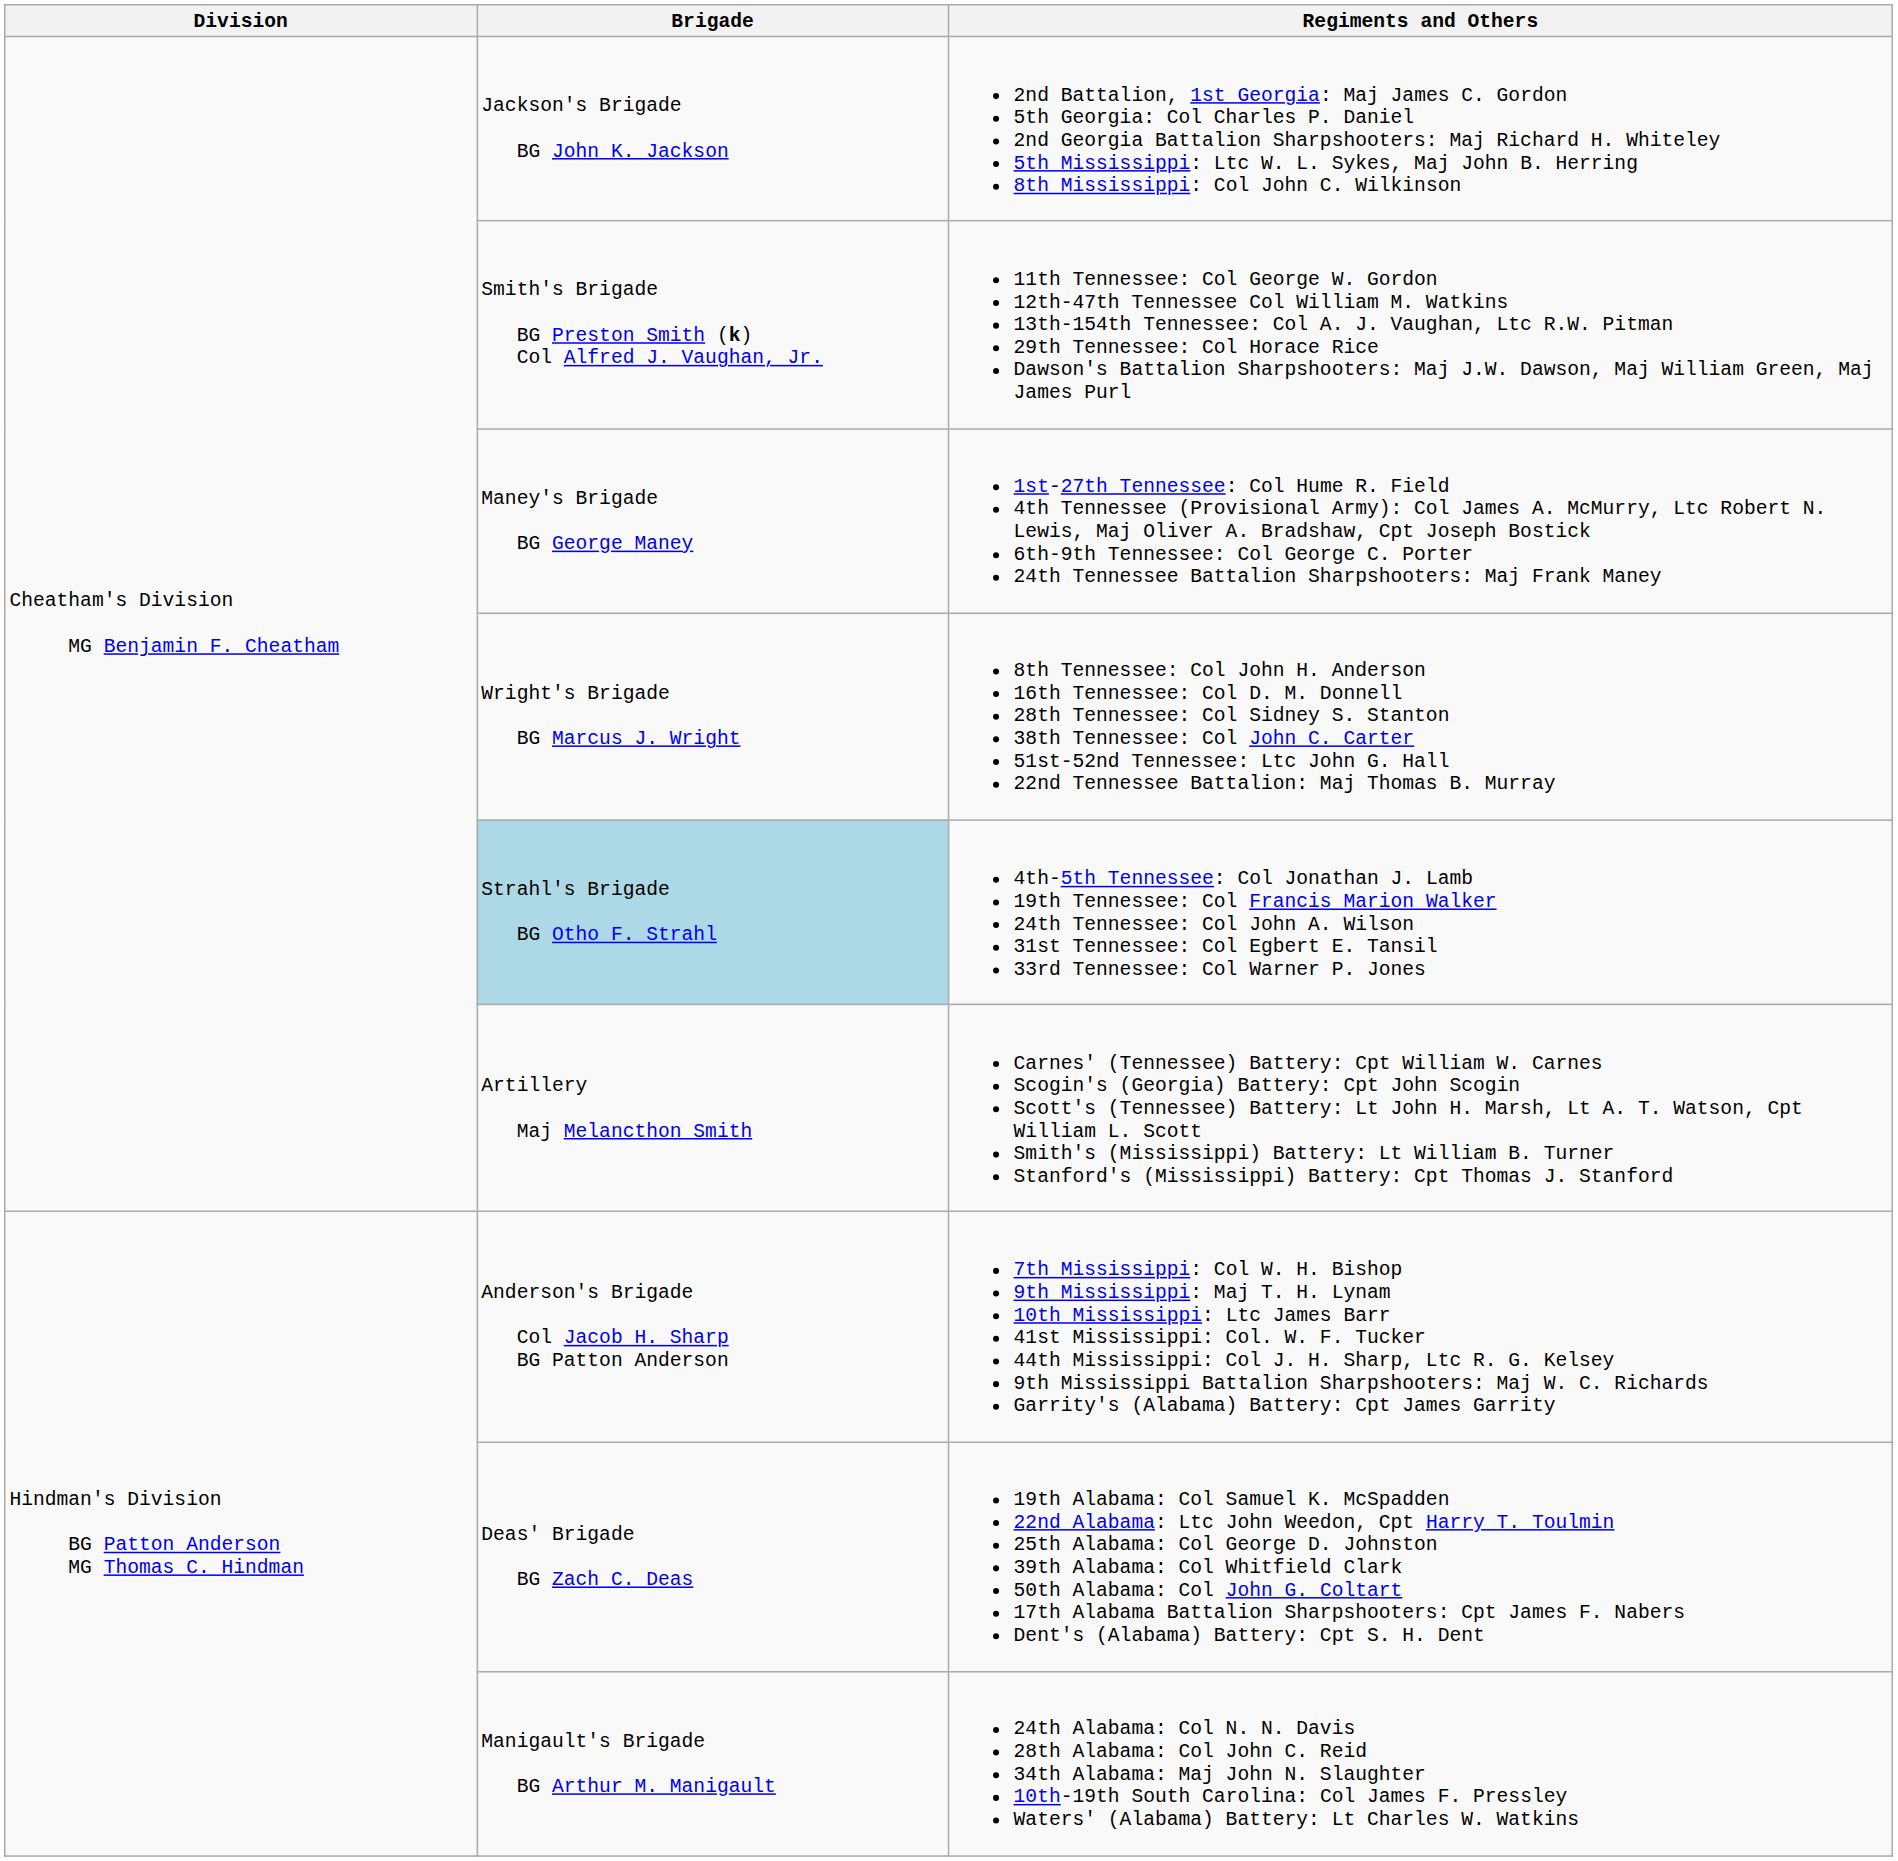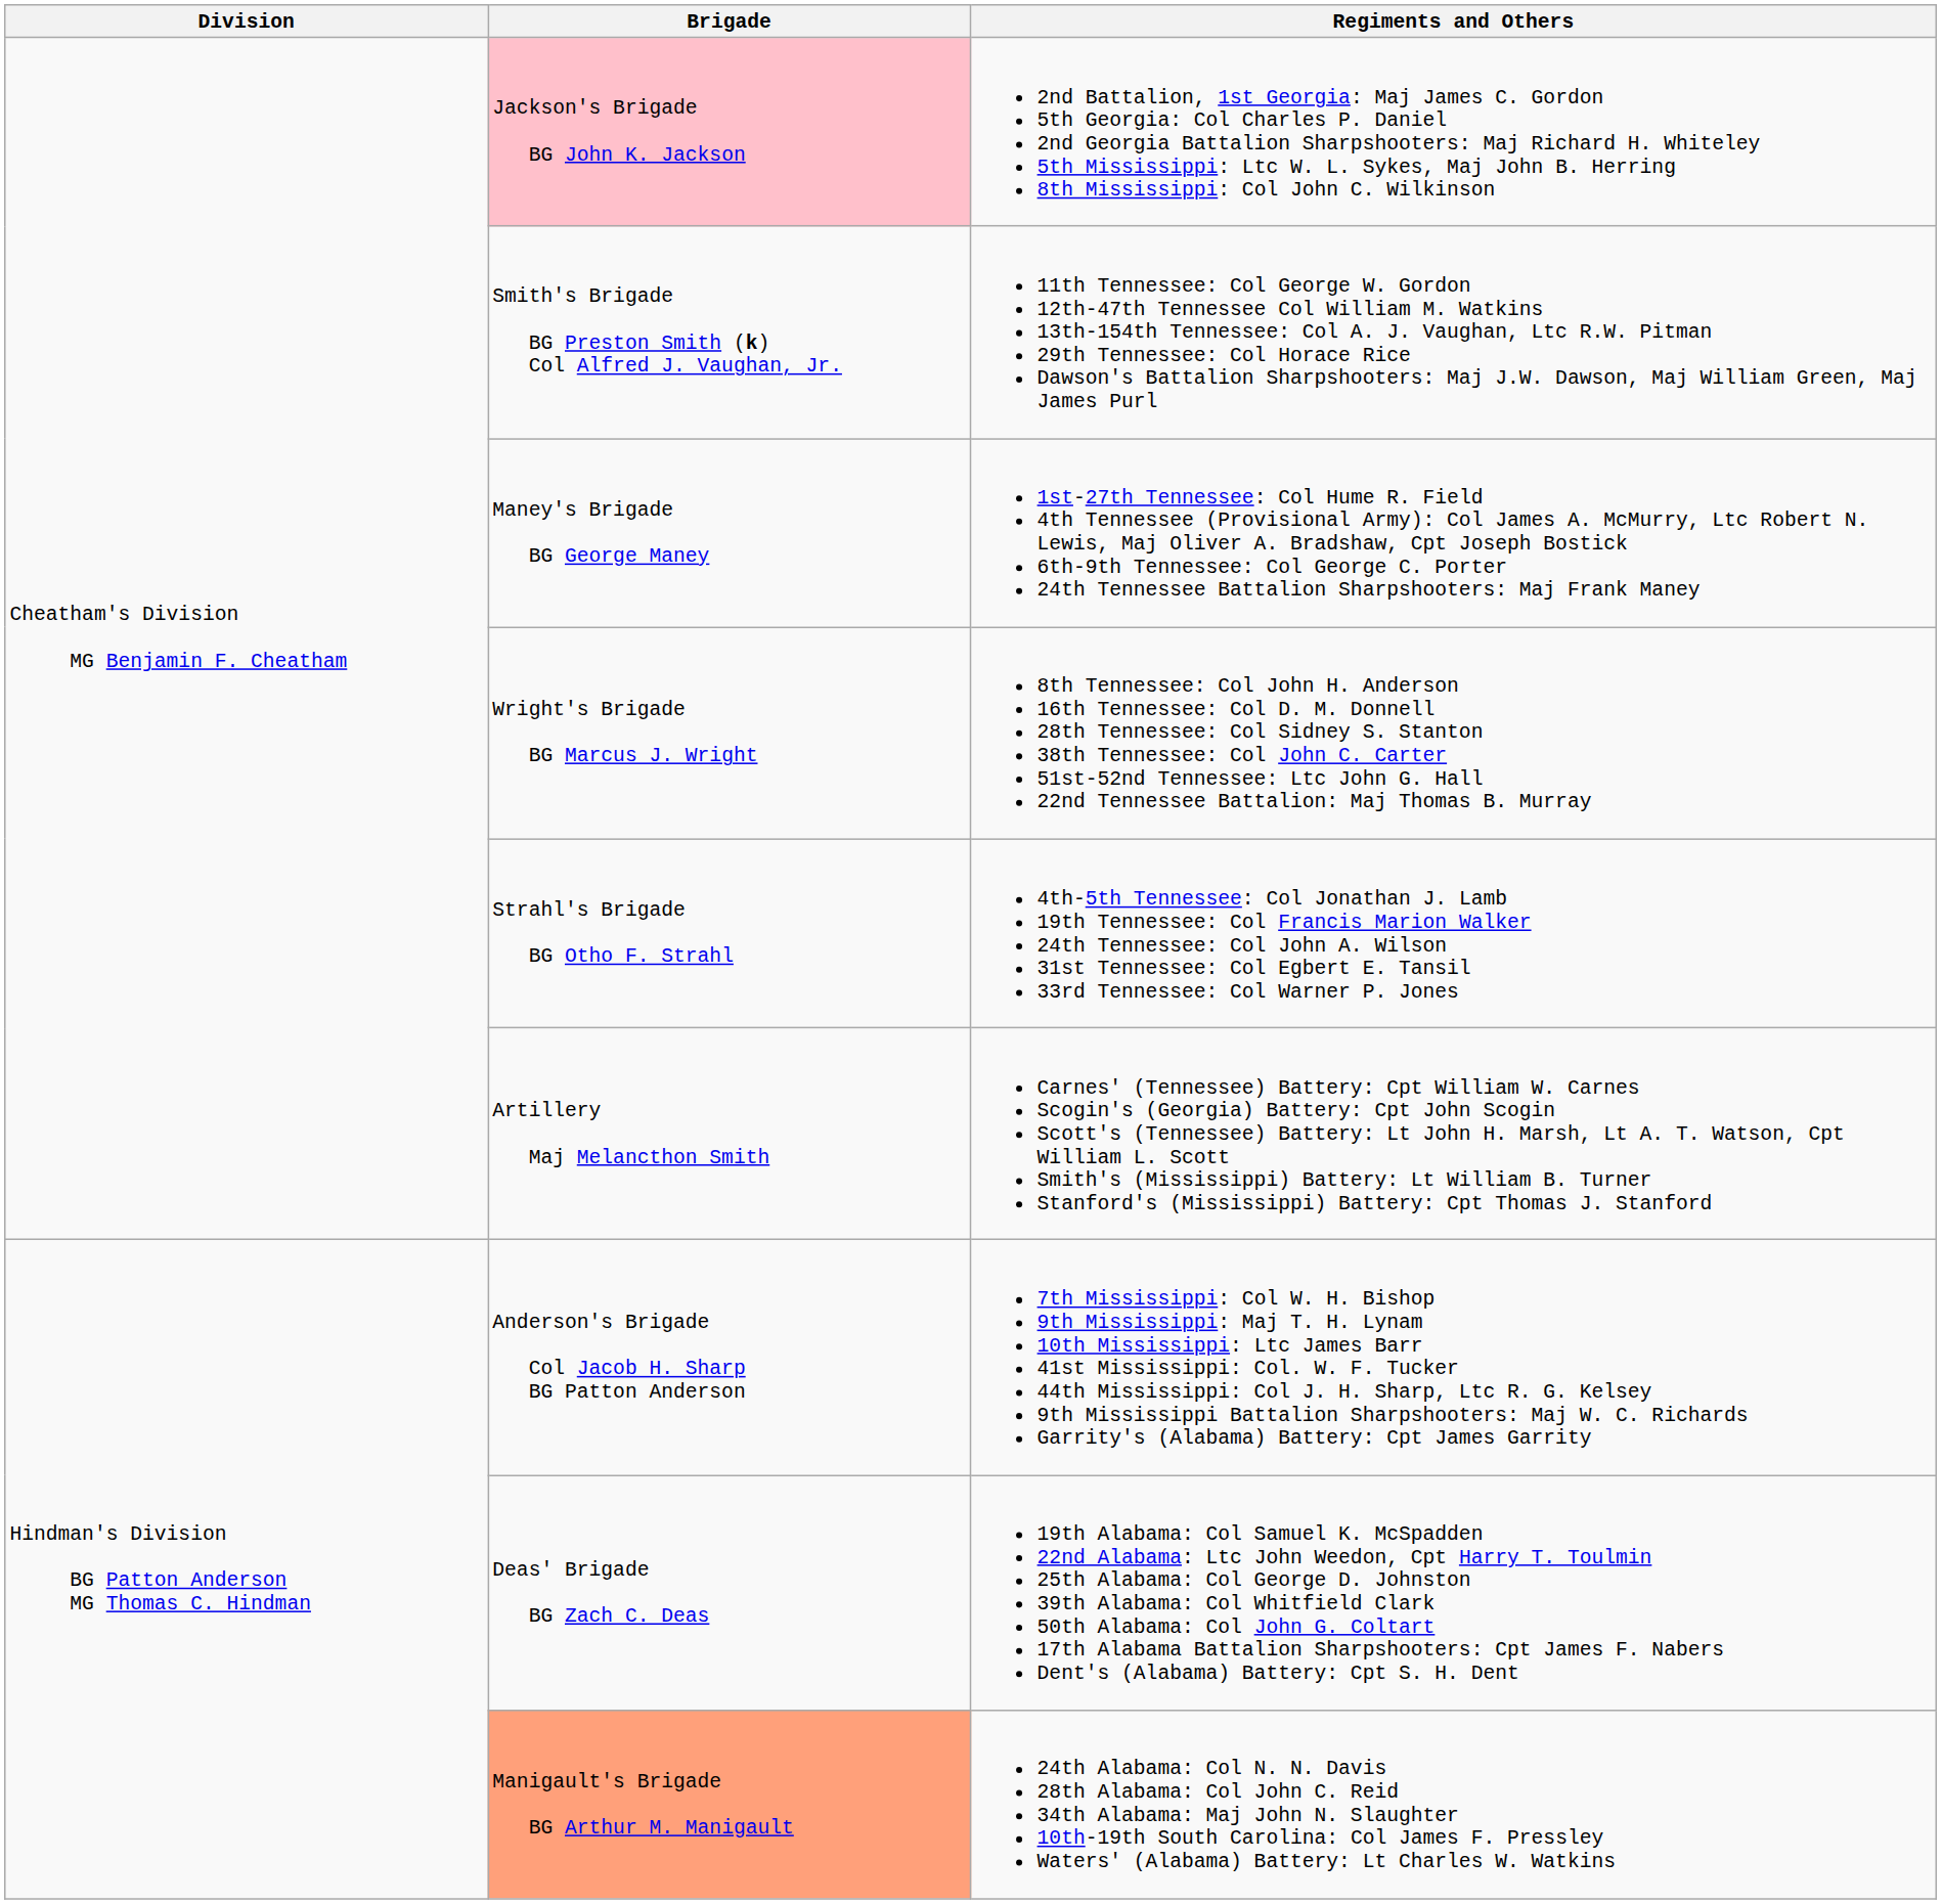Jackson's Brigade BG John K. Jackson | Brigade: no background -> pink background
Strahl's Brigade BG Otho F. Strahl | Brigade: lightblue background -> no background
Manigault's Brigade BG Arthur M. Manigault | Brigade: no background -> lightsalmon background
